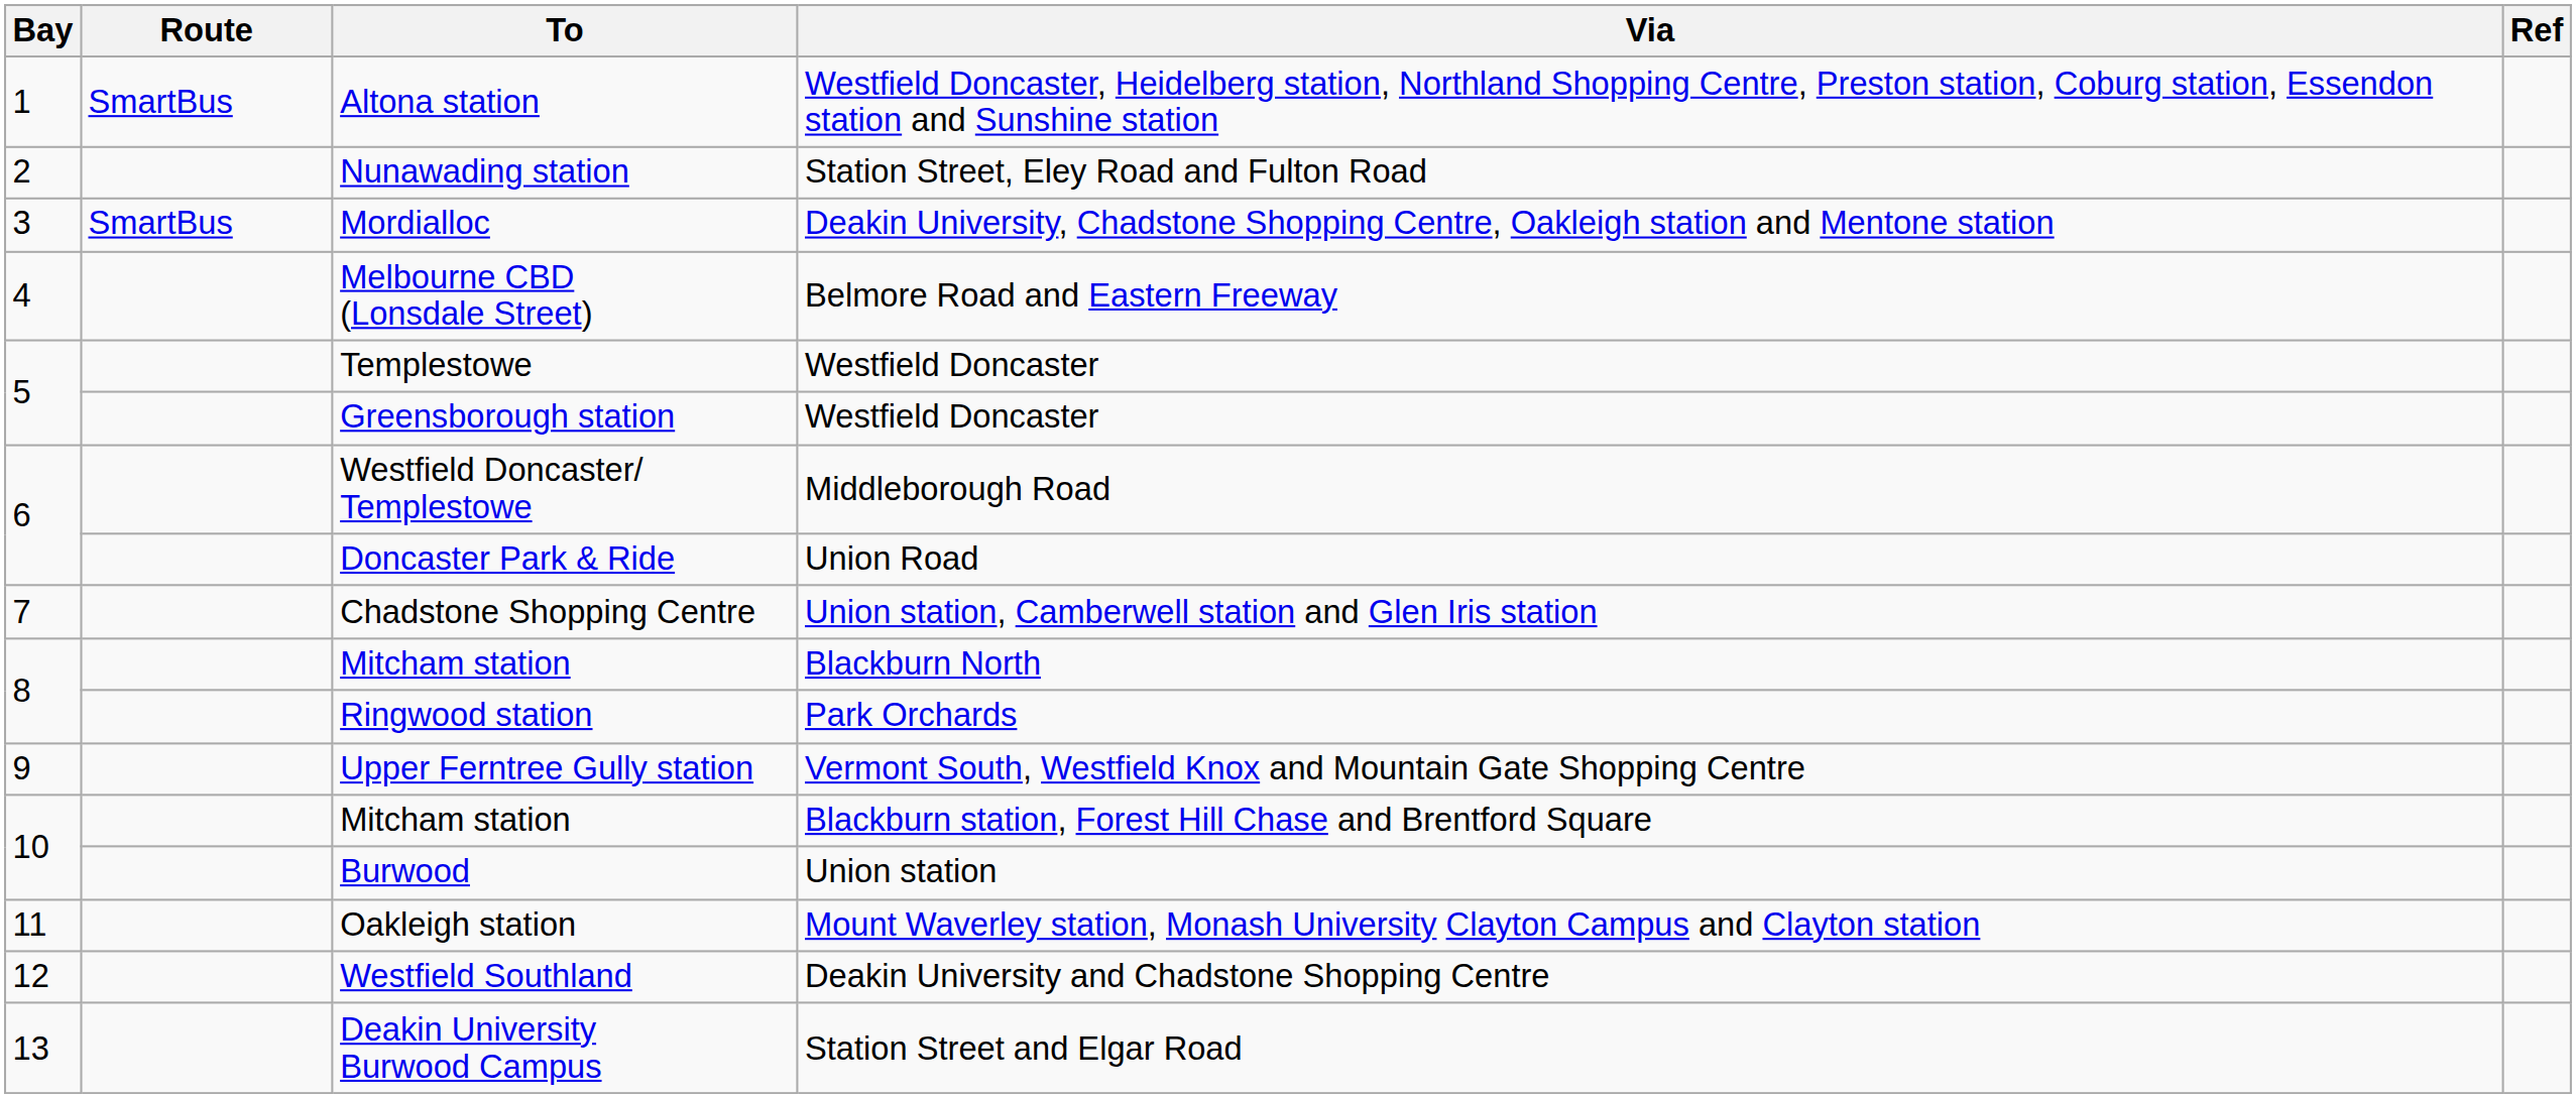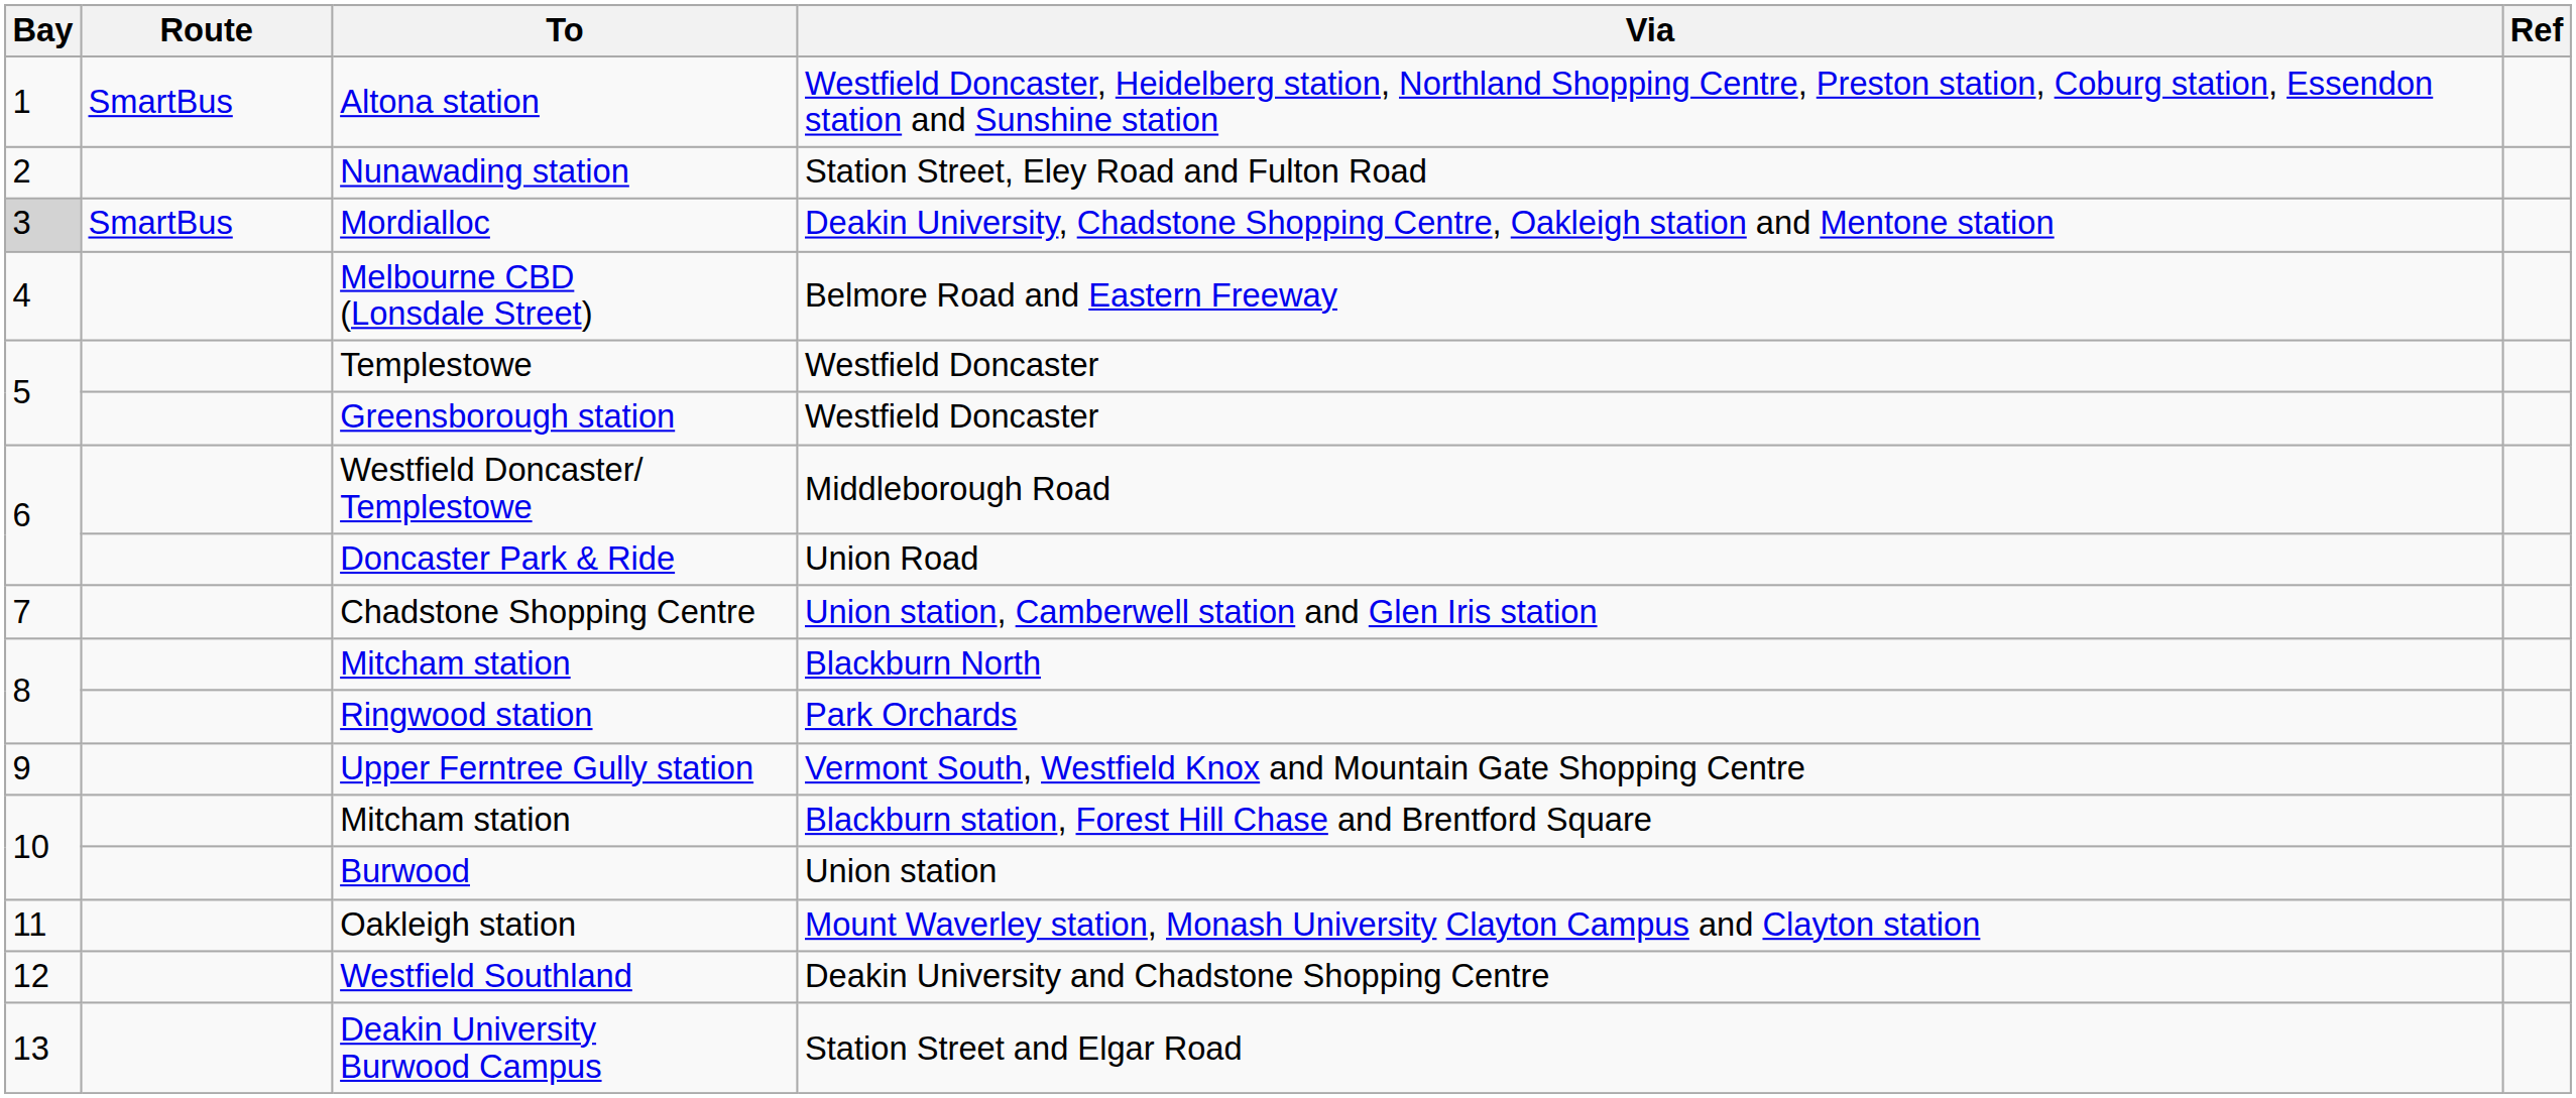Mordialloc | Bay: no background -> lightgrey background
